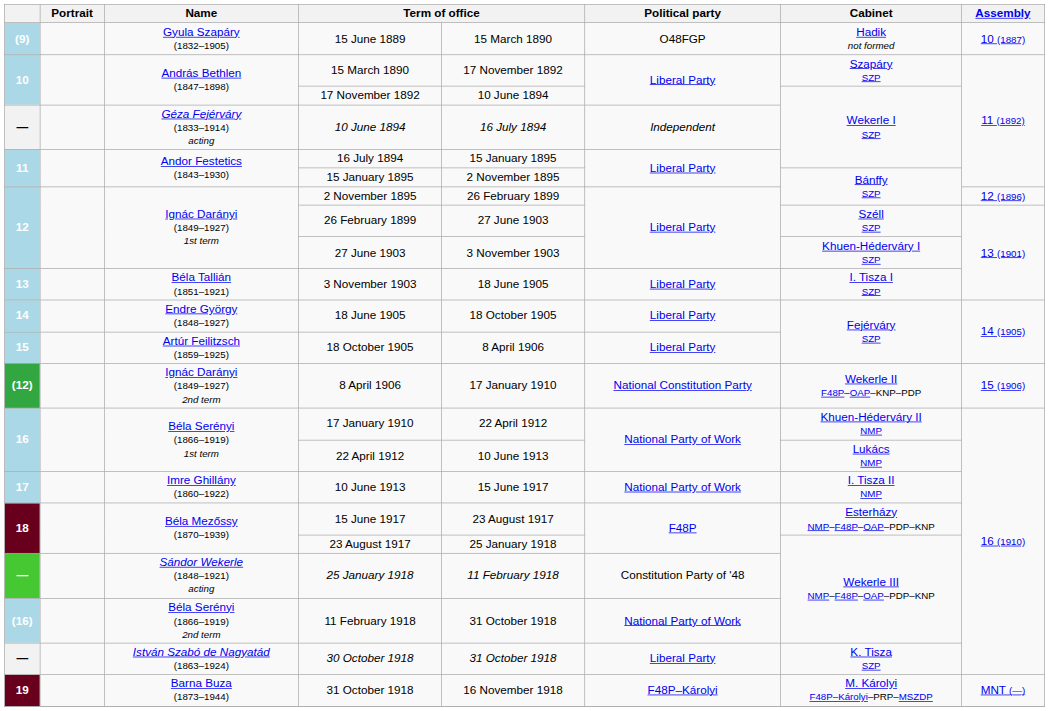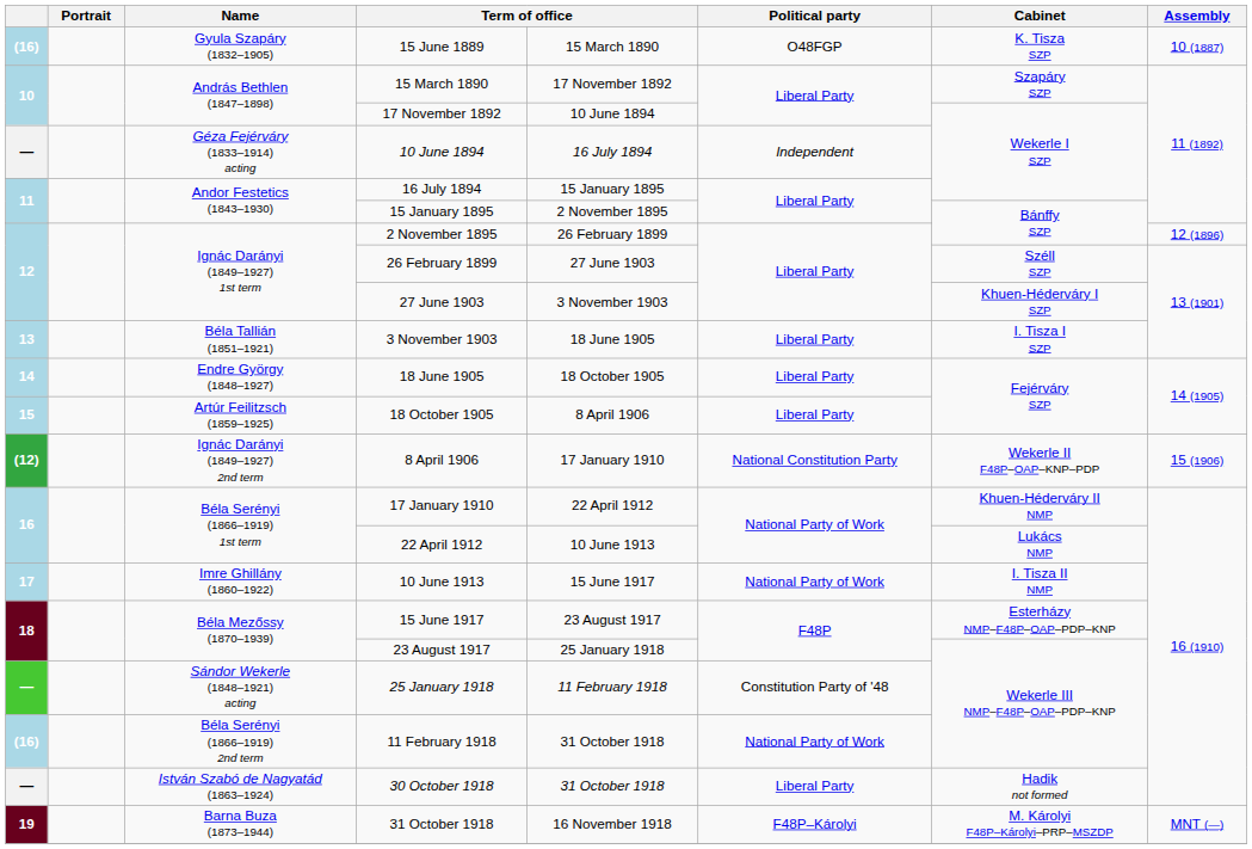15 June 1889 | column 1: (9) -> (16)
15 June 1889 | Cabinet: Hadik not formed -> K. Tisza SZP
30 October 1918 | Cabinet: K. Tisza SZP -> Hadik not formed
